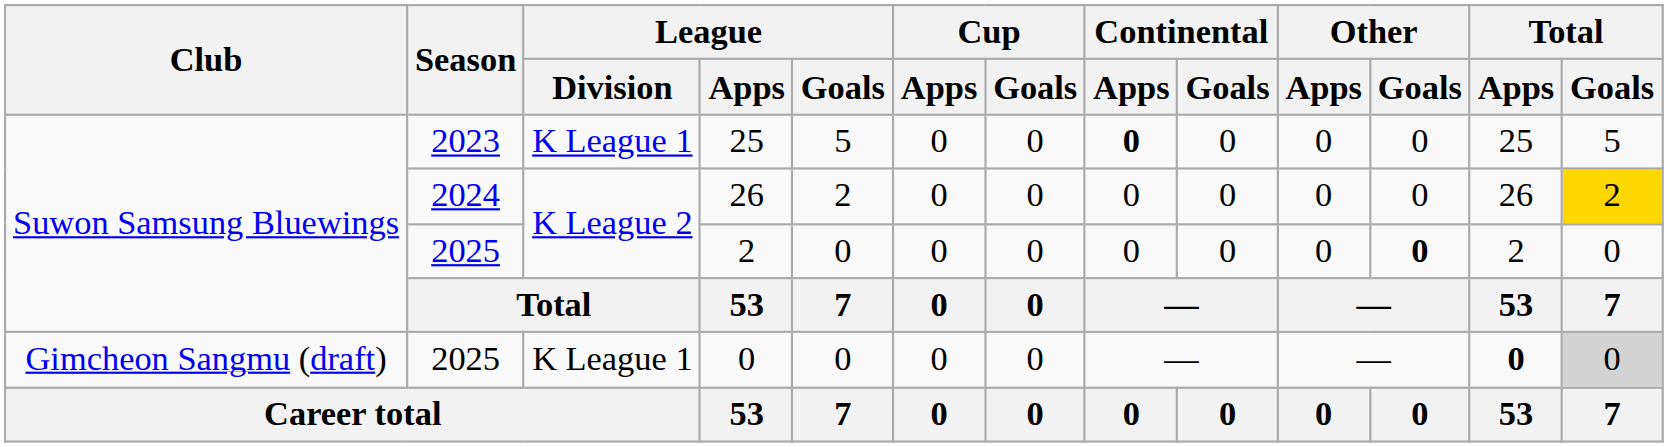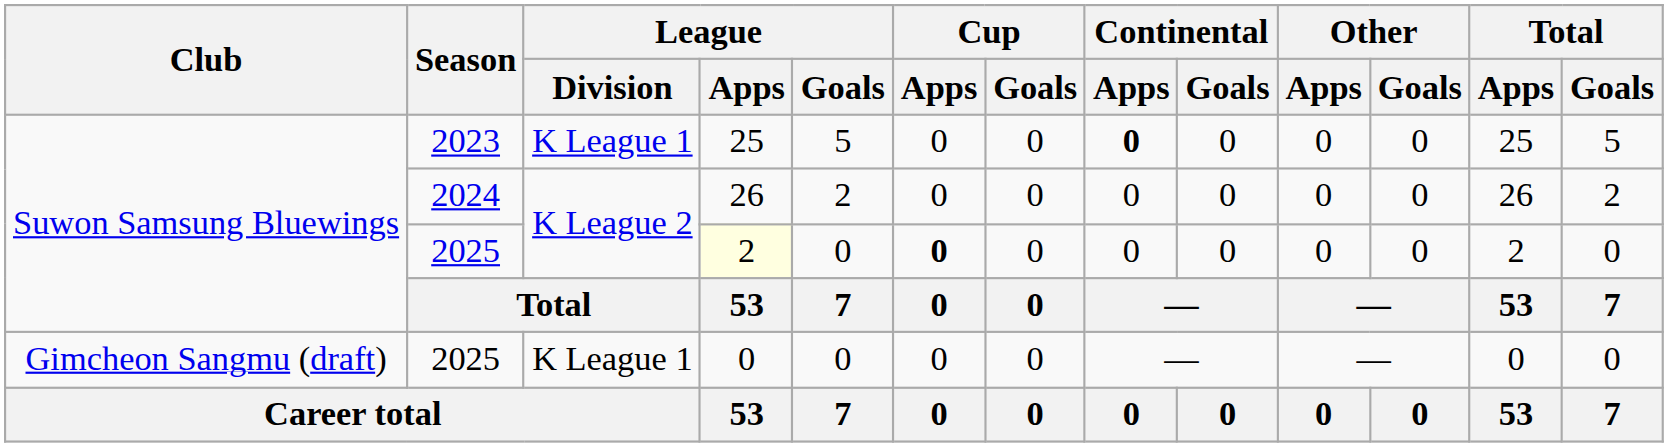row 4 | Total / Goals: gold background -> no background
row 5 | League / Apps: no background -> lightyellow background
row 5 | Cup / Apps: normal -> bold
row 5 | Other / Goals: bold -> normal
row 7 | Total / Apps: bold -> normal
row 7 | Total / Goals: lightgrey background -> no background
